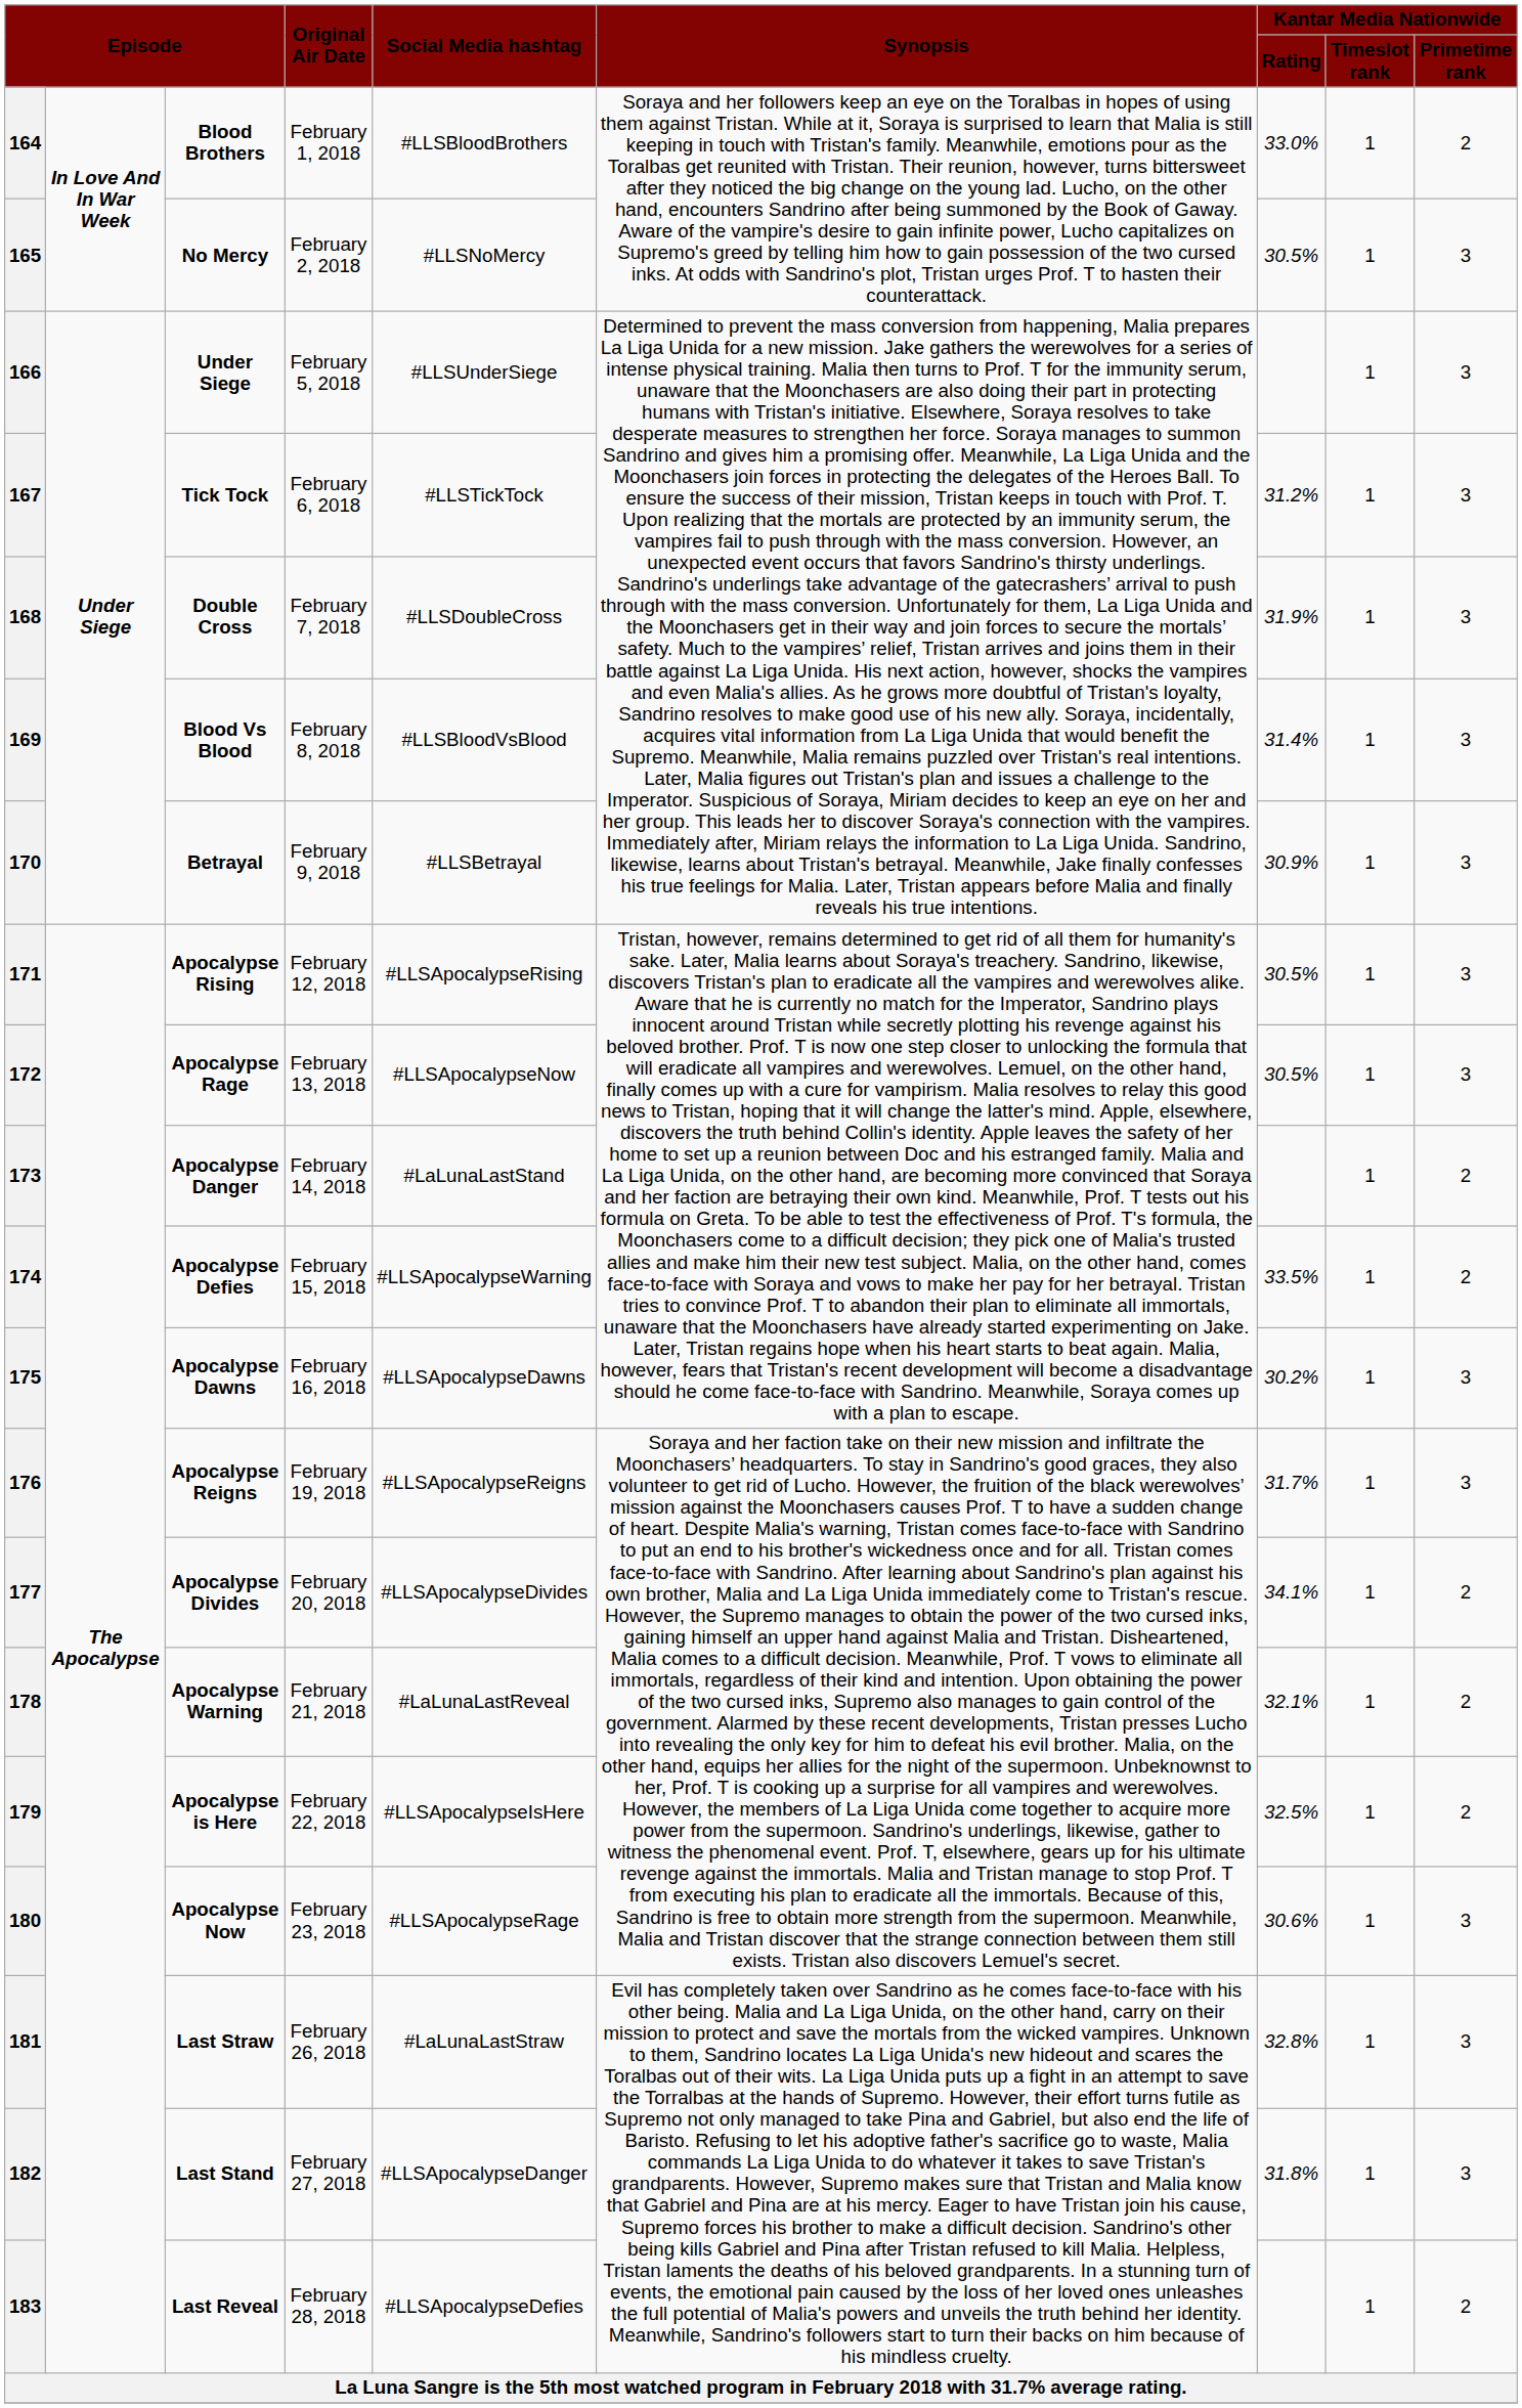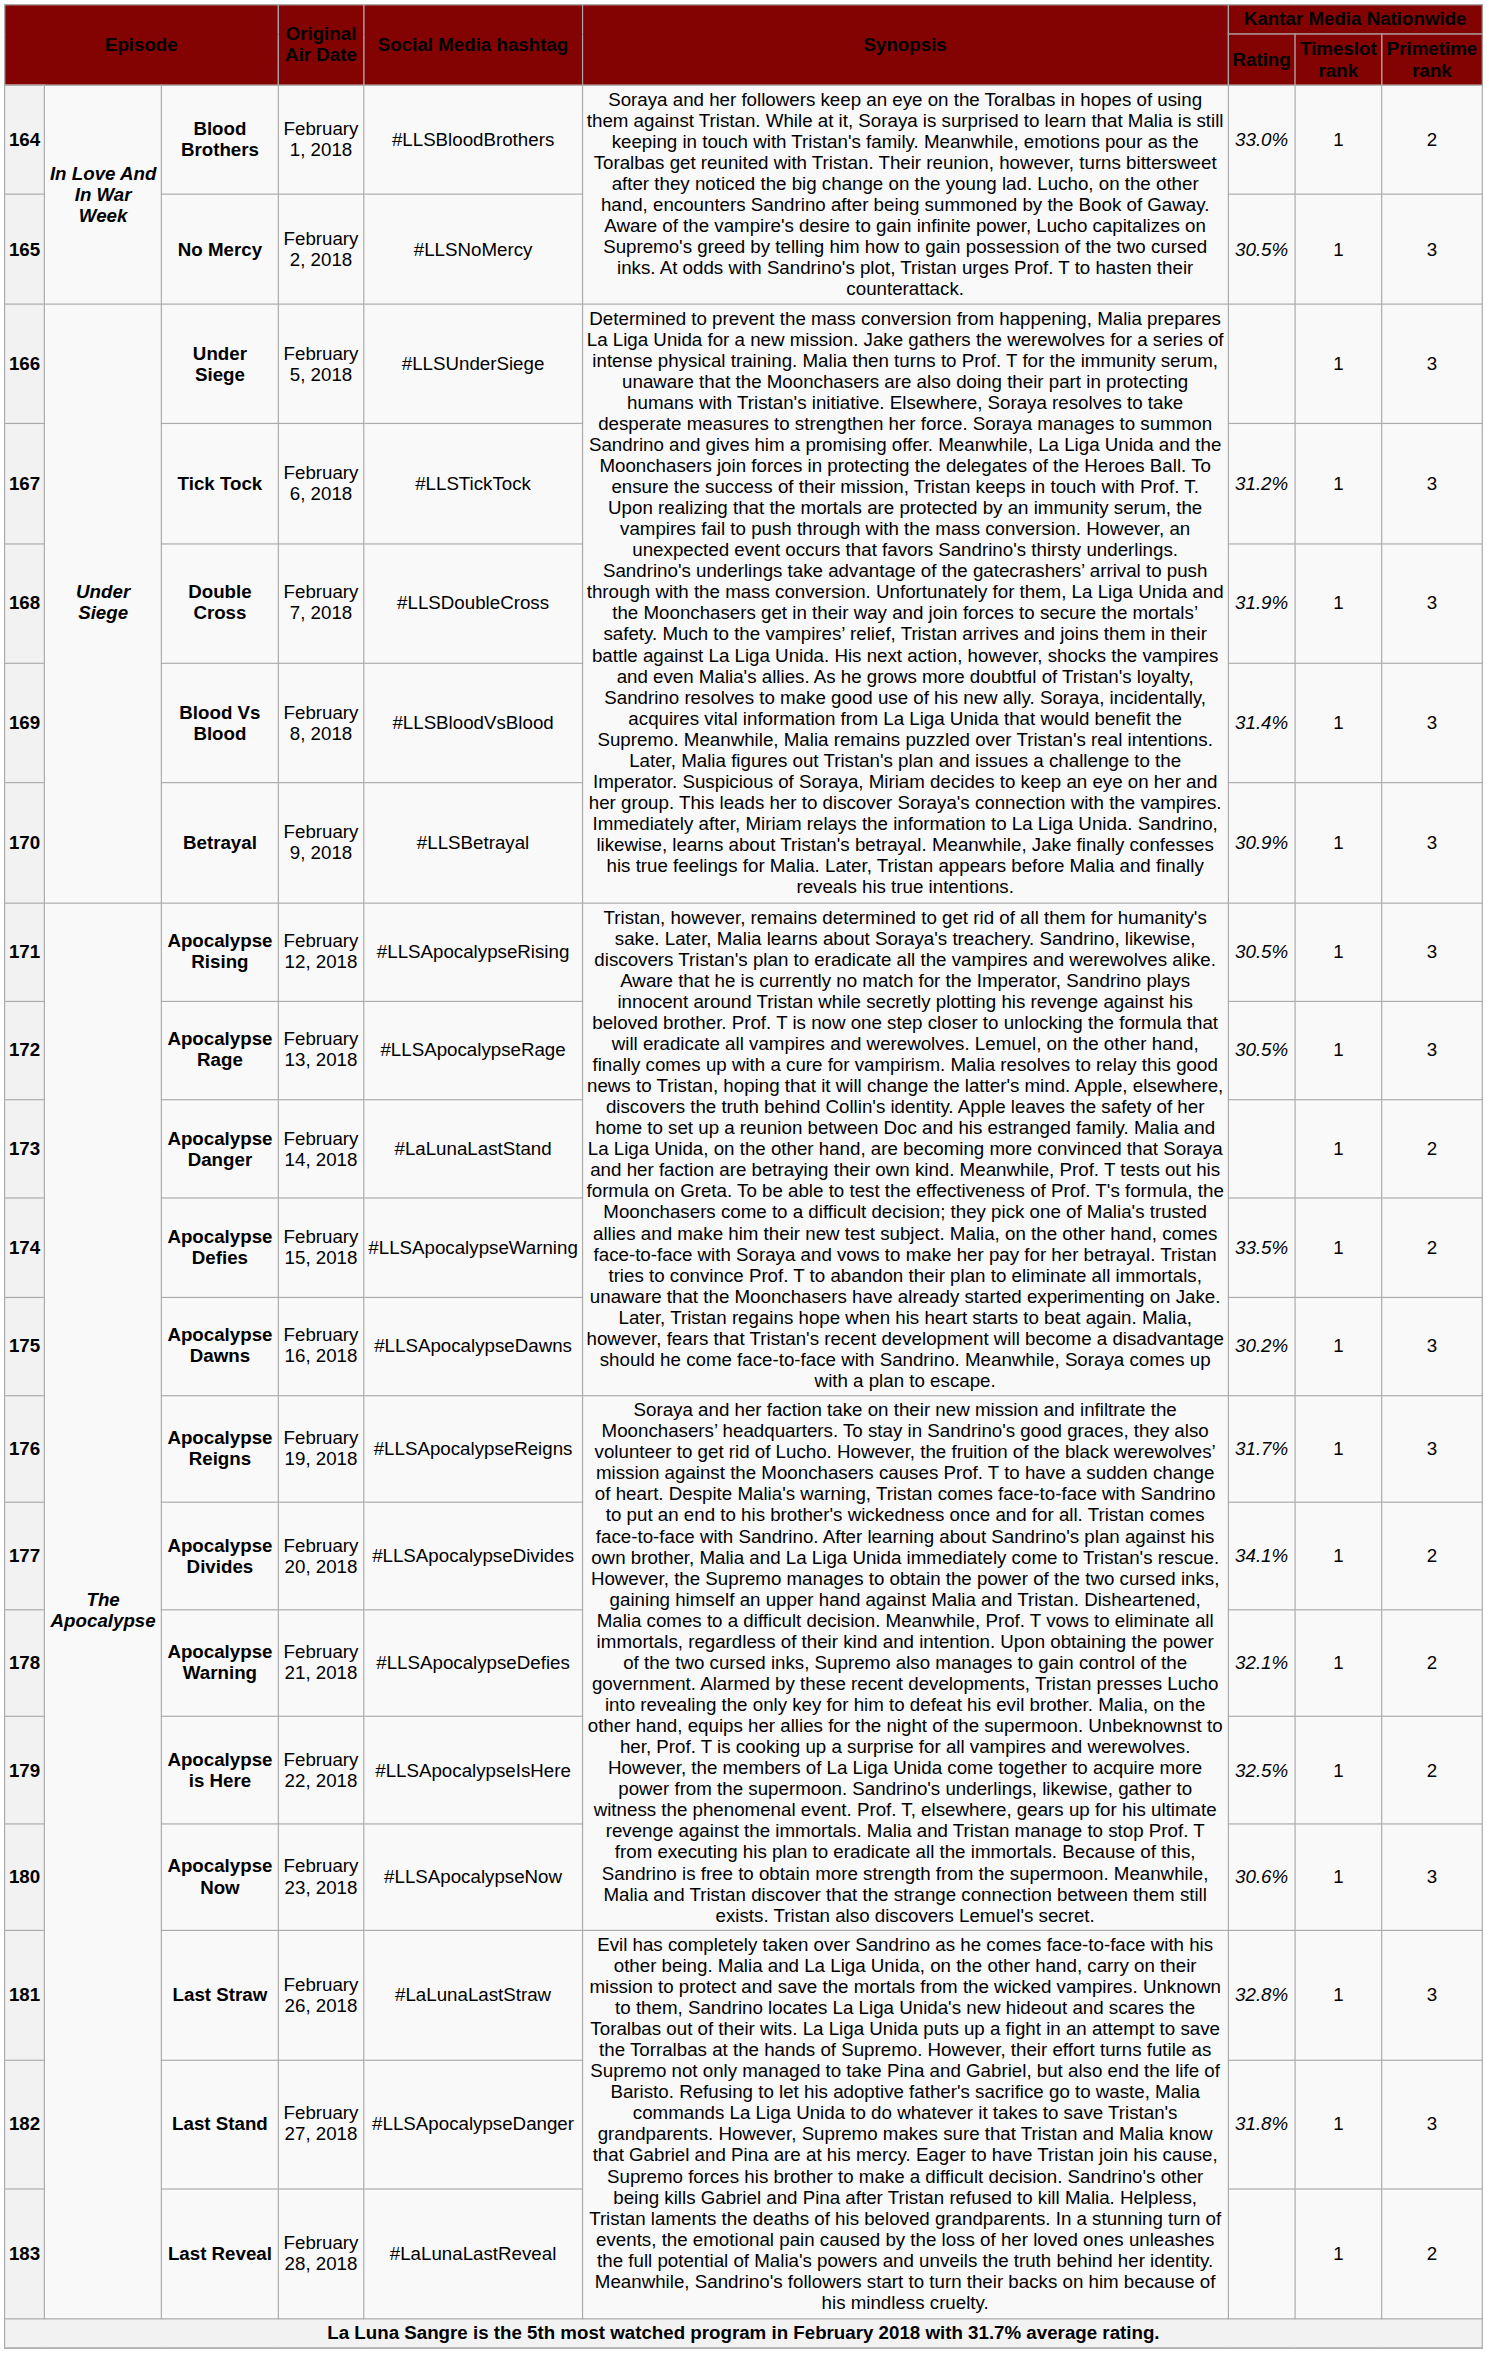172 | Social Media hashtag: #LLSApocalypseNow -> #LLSApocalypseRage
178 | Social Media hashtag: #LaLunaLastReveal -> #LLSApocalypseDefies
180 | Social Media hashtag: #LLSApocalypseRage -> #LLSApocalypseNow
183 | Social Media hashtag: #LLSApocalypseDefies -> #LaLunaLastReveal
